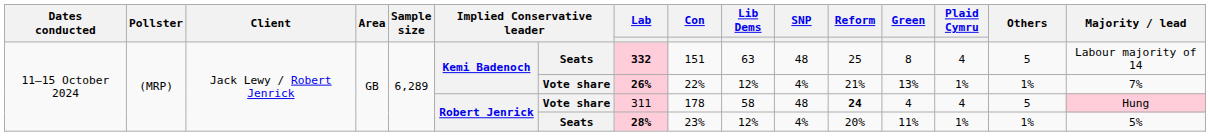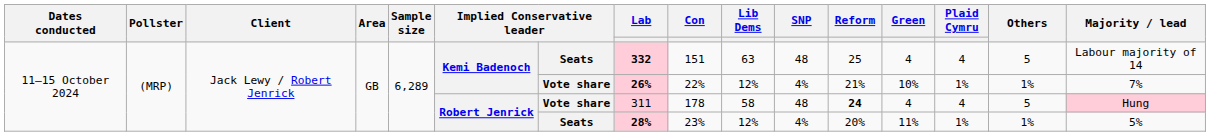row 3 | Green: 8 -> 4
row 4 | Green: 13% -> 10%
